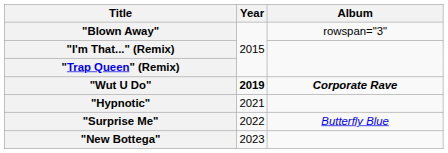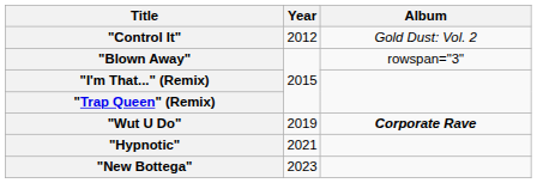+ row: "Control It" | 2012 | Gold Dust: Vol. 2
"Wut U Do" | Year: bold -> normal
- row: "Surprise Me" | 2022 | Butterfly Blue
